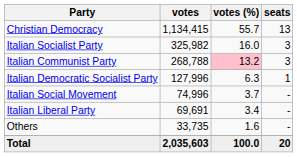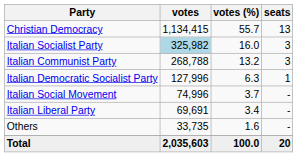Italian Socialist Party | votes: no background -> lightblue background
Italian Communist Party | votes (%): pink background -> no background
